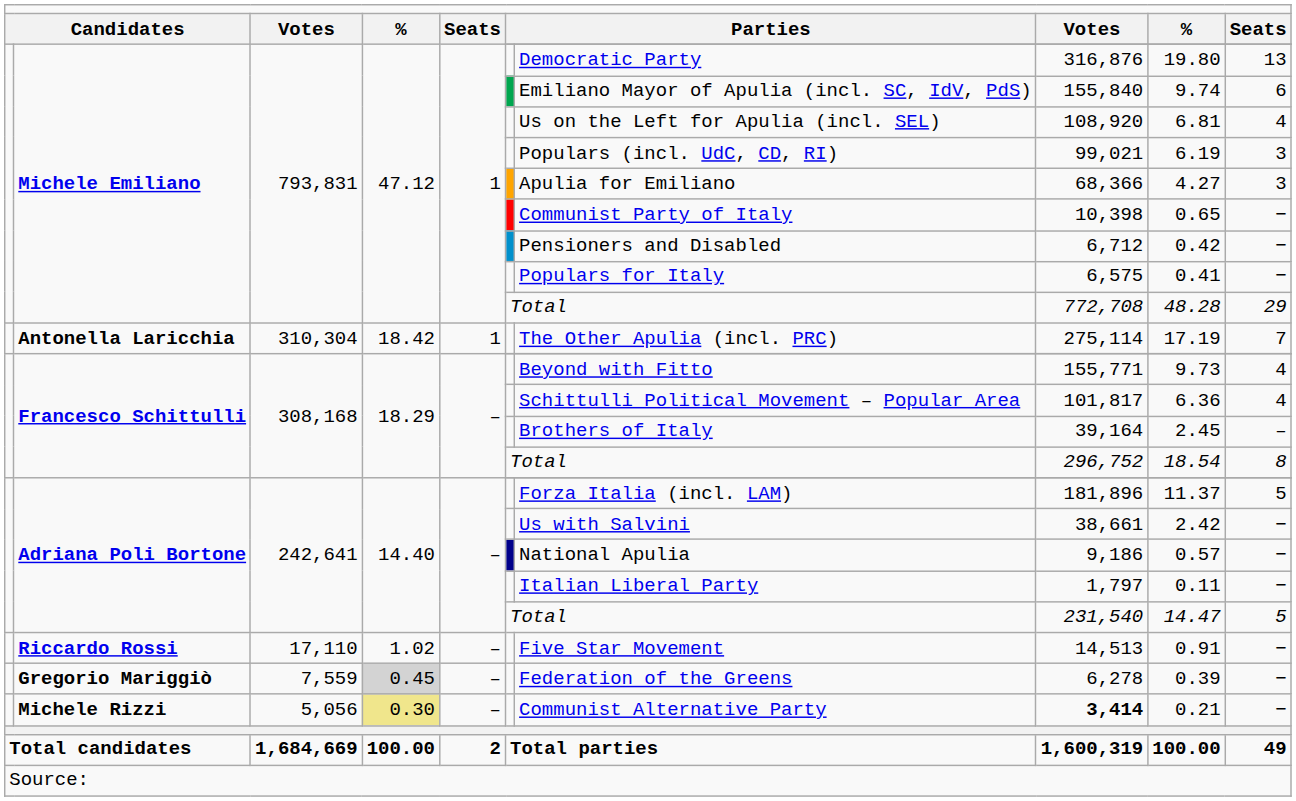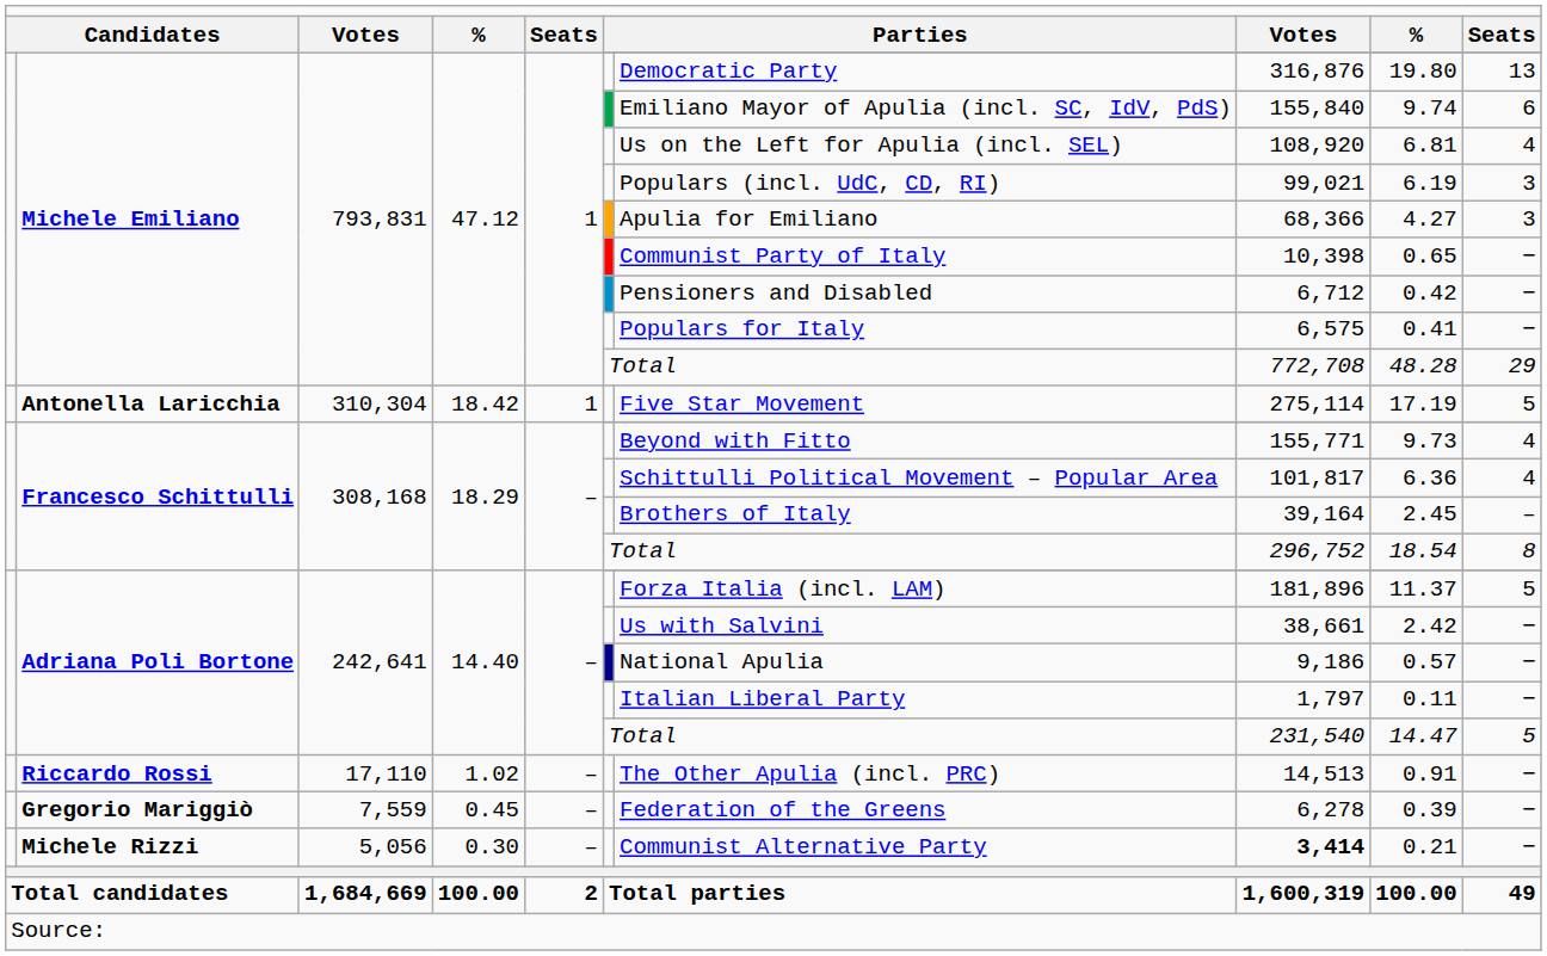Antonella Laricchia | column 7: The Other Apulia (incl. PRC) -> Five Star Movement
Antonella Laricchia | column 10: 7 -> 5
Riccardo Rossi | column 7: Five Star Movement -> The Other Apulia (incl. PRC)
Gregorio Mariggiò | column 4: lightgrey background -> no background
Michele Rizzi | column 4: khaki background -> no background
